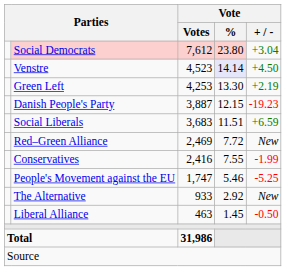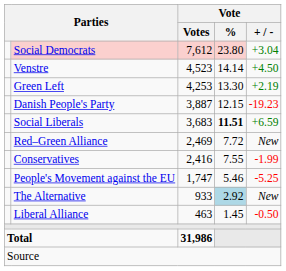Venstre | Vote / %: lavender background -> no background
Social Liberals | Vote / %: normal -> bold
The Alternative | Vote / %: no background -> lightblue background
